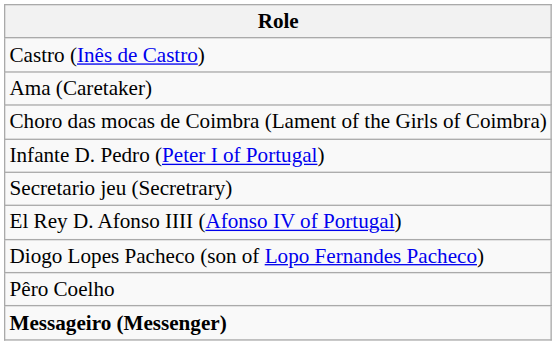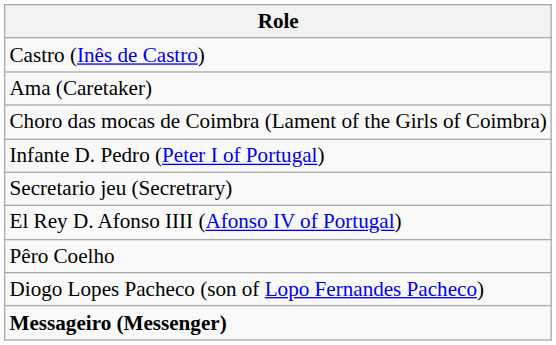row 8 | column 1: Diogo Lopes Pacheco (son of Lopo Fernandes Pacheco) -> Pêro Coelho
row 9 | column 1: Pêro Coelho -> Diogo Lopes Pacheco (son of Lopo Fernandes Pacheco)
